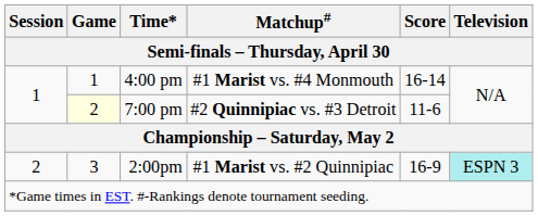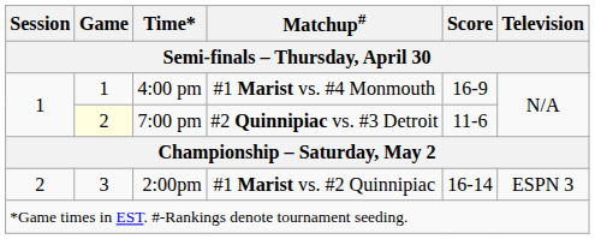4:00 pm | Score: 16-14 -> 16-9
2:00pm | Score: 16-9 -> 16-14
2:00pm | Television: paleturquoise background -> no background
